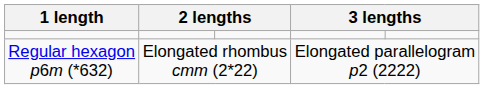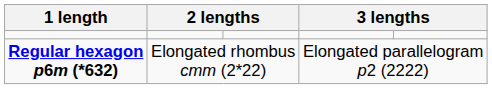Regular hexagon p6m (*632) | 1 length: normal -> bold
